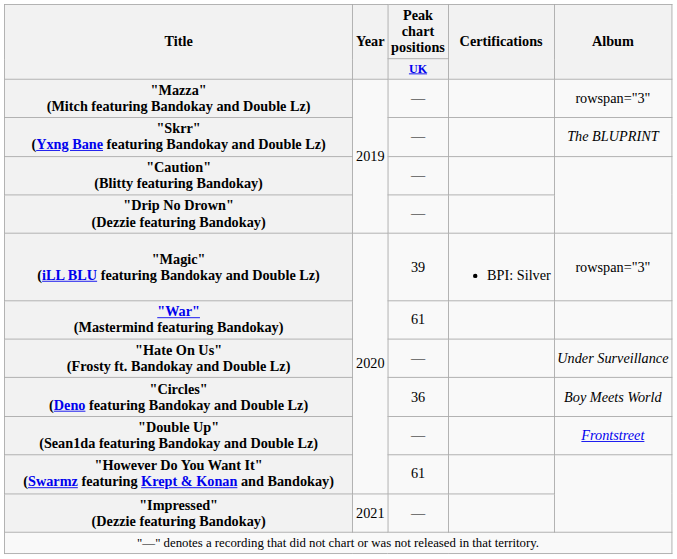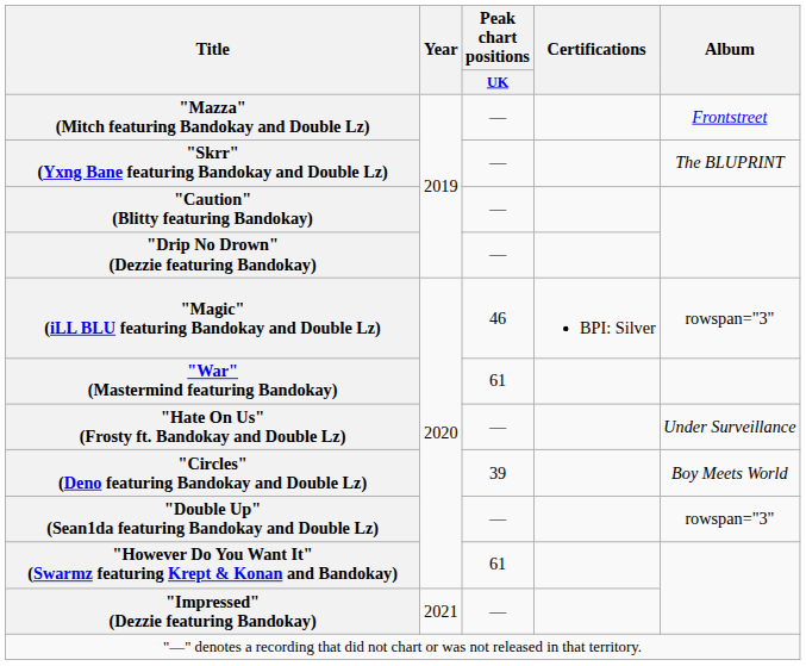"Mazza" (Mitch featuring Bandokay and Double Lz) | Album: rowspan="3" -> Frontstreet
"Magic" (iLL BLU featuring Bandokay and Double Lz) | Peak chart positions / UK: 39 -> 46
"Circles" (Deno featuring Bandokay and Double Lz) | Peak chart positions / UK: 36 -> 39
"Double Up" (Sean1da featuring Bandokay and Double Lz) | Album: Frontstreet -> rowspan="3"
